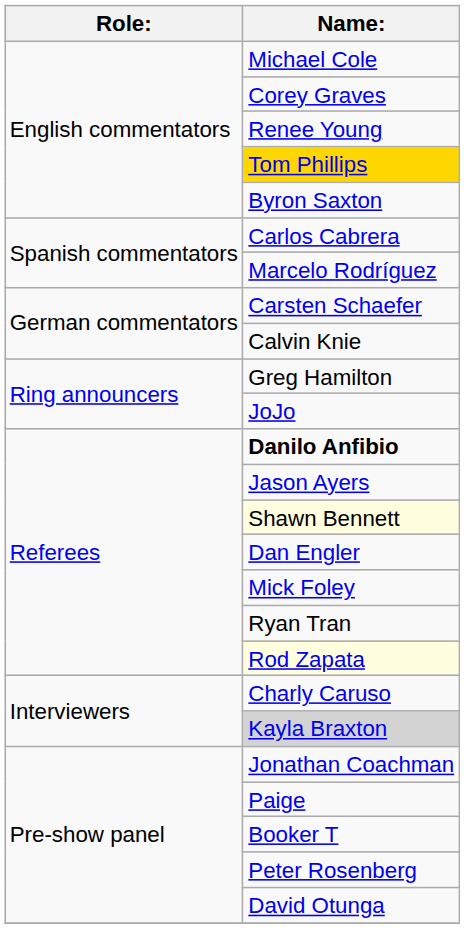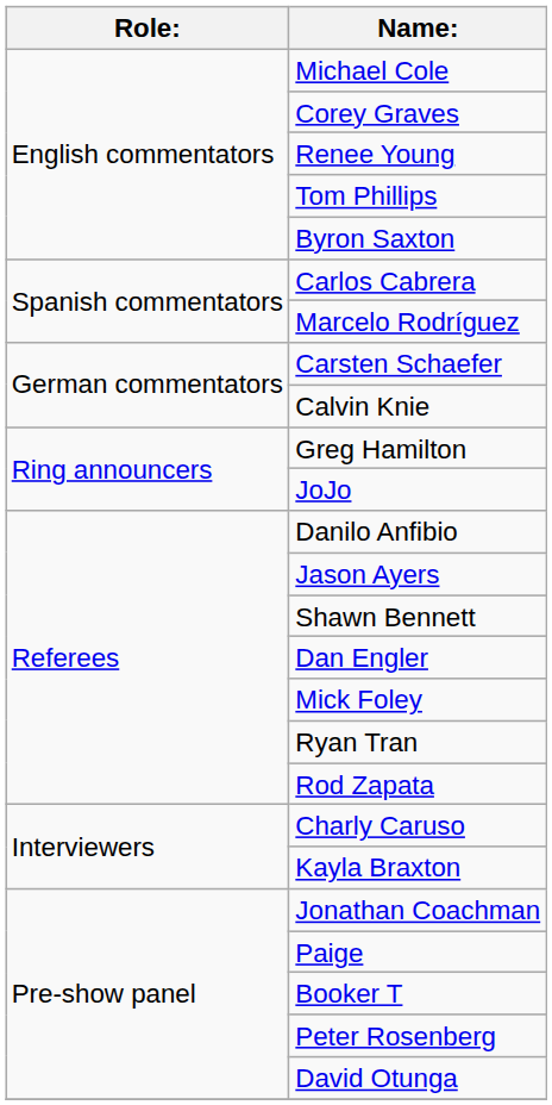Tom Phillips | Name:: gold background -> no background
Danilo Anfibio | Name:: bold -> normal
Shawn Bennett | Name:: lightyellow background -> no background
Rod Zapata | Name:: lightyellow background -> no background
Kayla Braxton | Name:: lightgrey background -> no background
